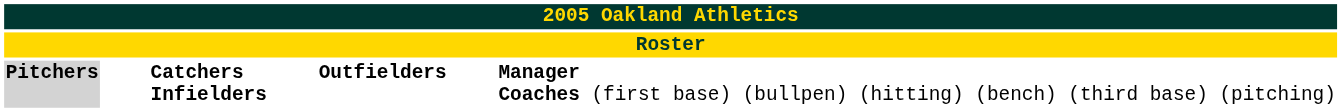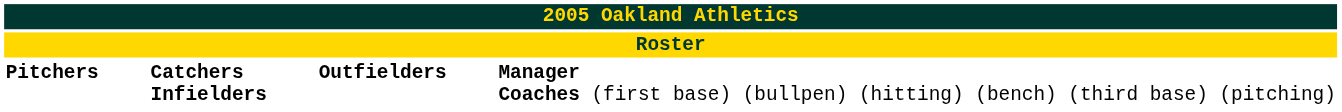Pitchers | column 1: lightgrey background -> no background
